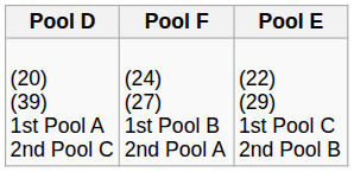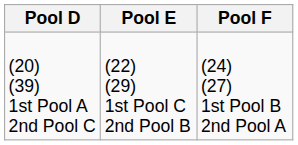columns swapped: Pool E <-> Pool F
